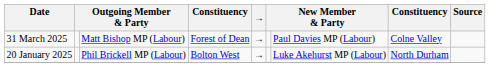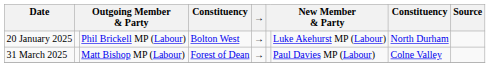rows swapped: 20 January 2025 <-> 31 March 2025
